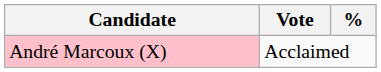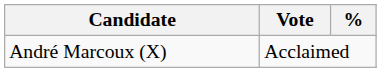André Marcoux (X) | Candidate: pink background -> no background
